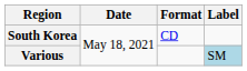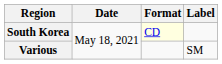South Korea | Format: no background -> lightyellow background
Various | Label: lightblue background -> no background
